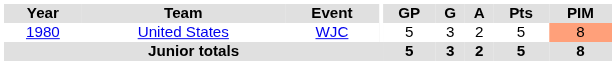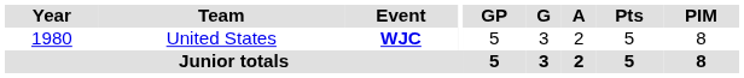United States | Event: normal -> bold
United States | PIM: lightsalmon background -> no background
